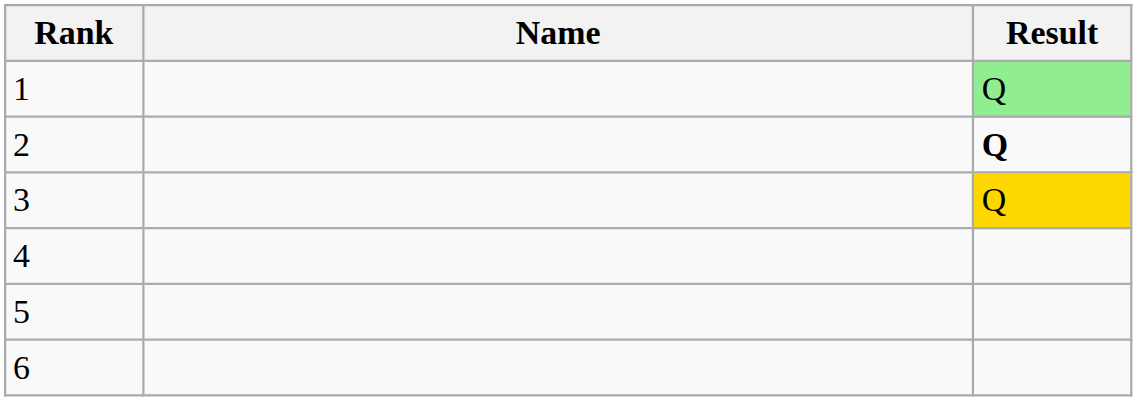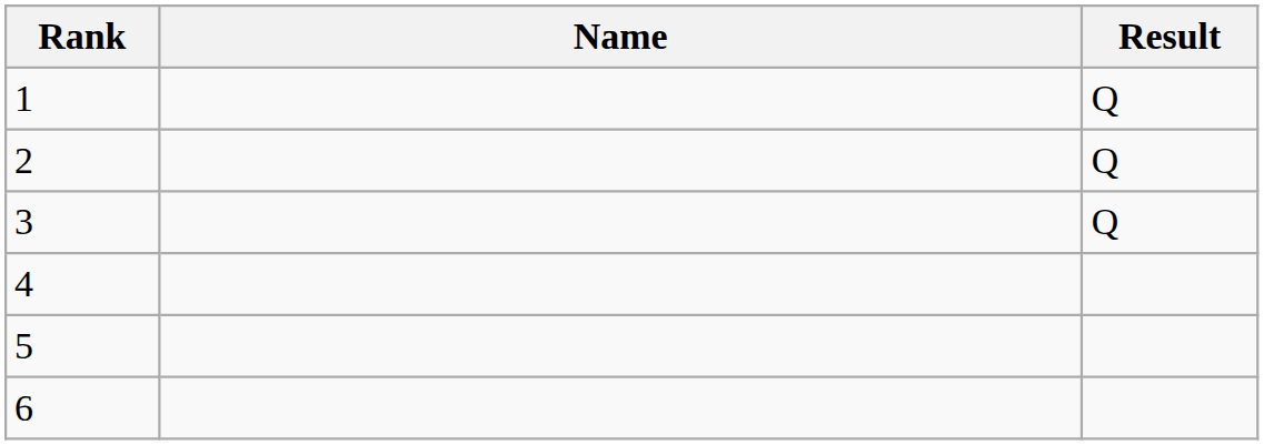1 | Result: lightgreen background -> no background
2 | Result: bold -> normal
3 | Result: gold background -> no background
